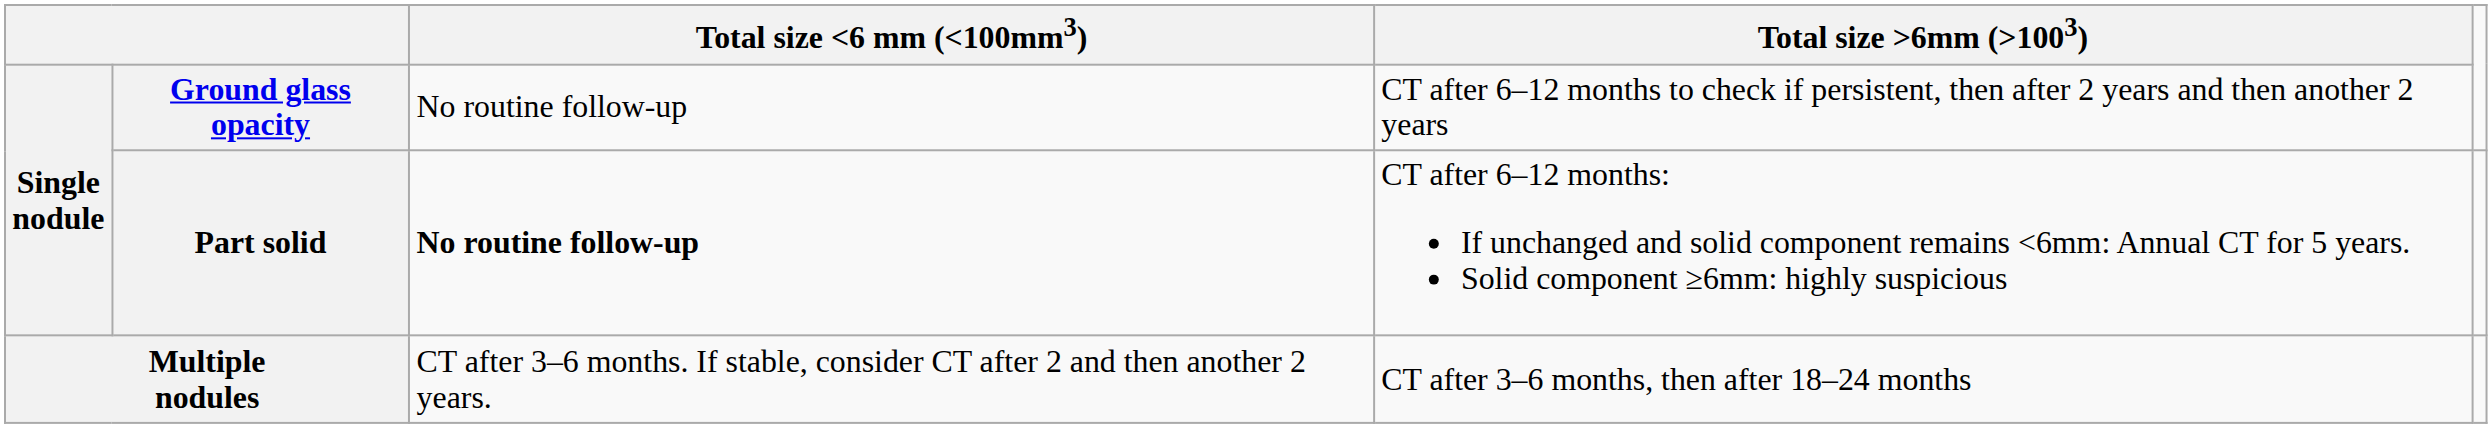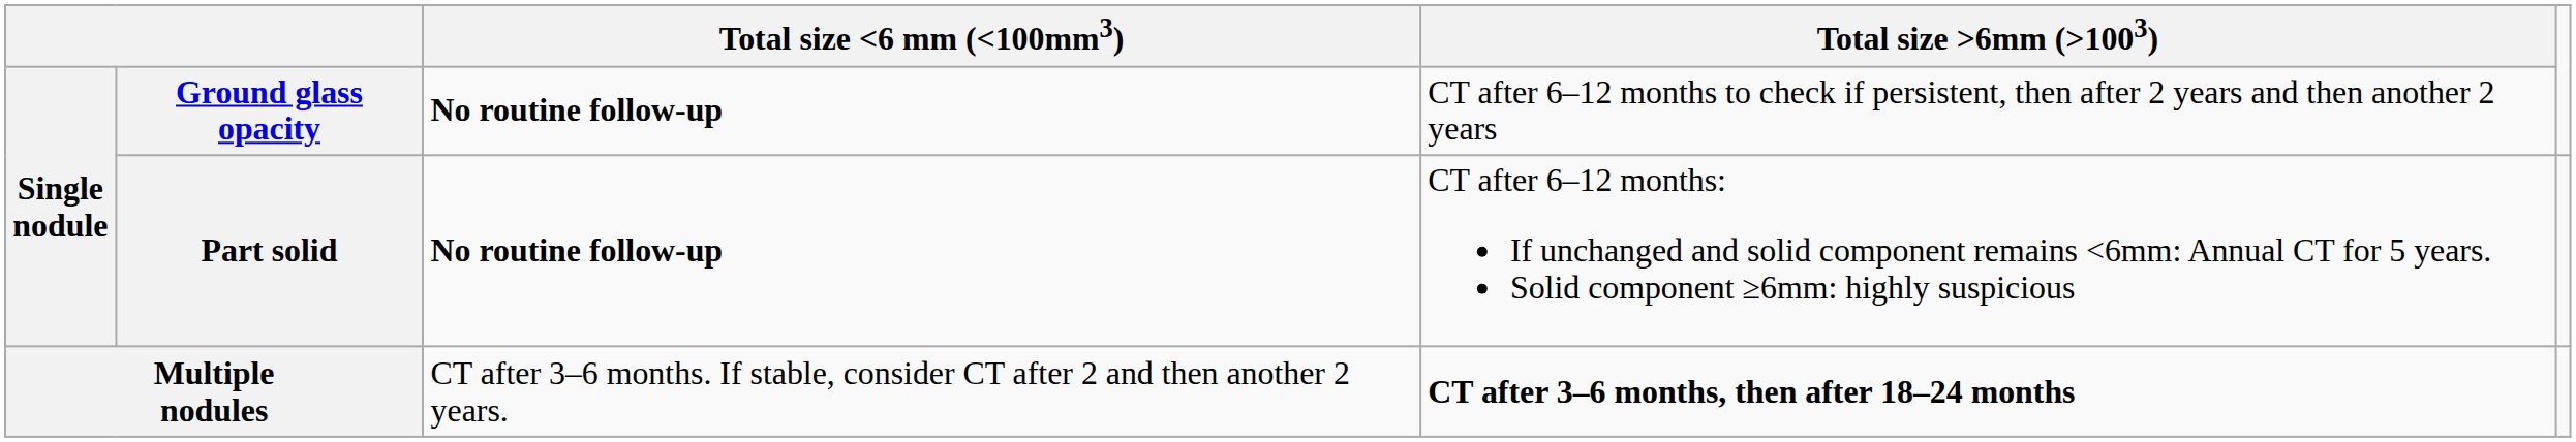Ground glass opacity | Total size <6 mm (<100mm3): normal -> bold
Multiple nodules | Total size >6mm (>1003): normal -> bold
